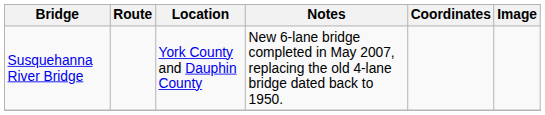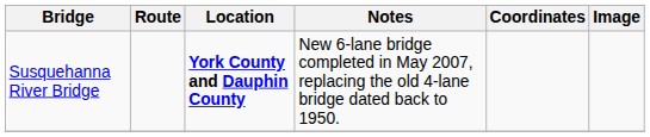Susquehanna River Bridge | Location: normal -> bold
